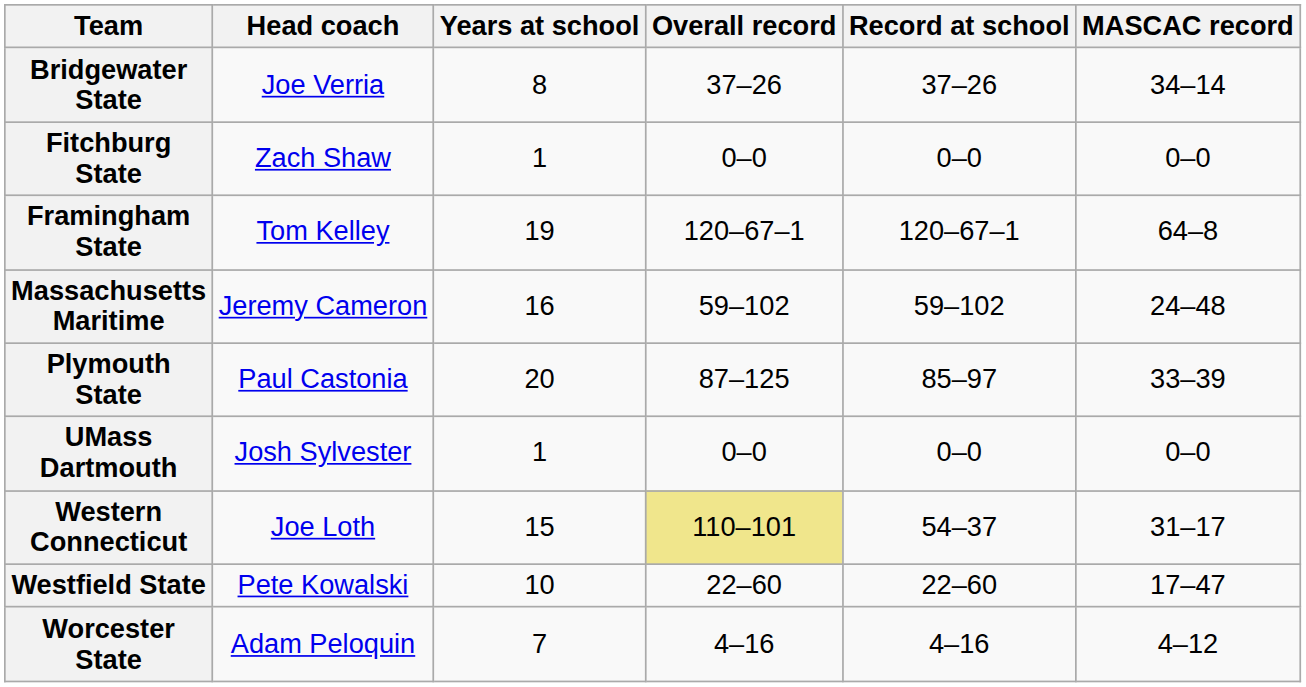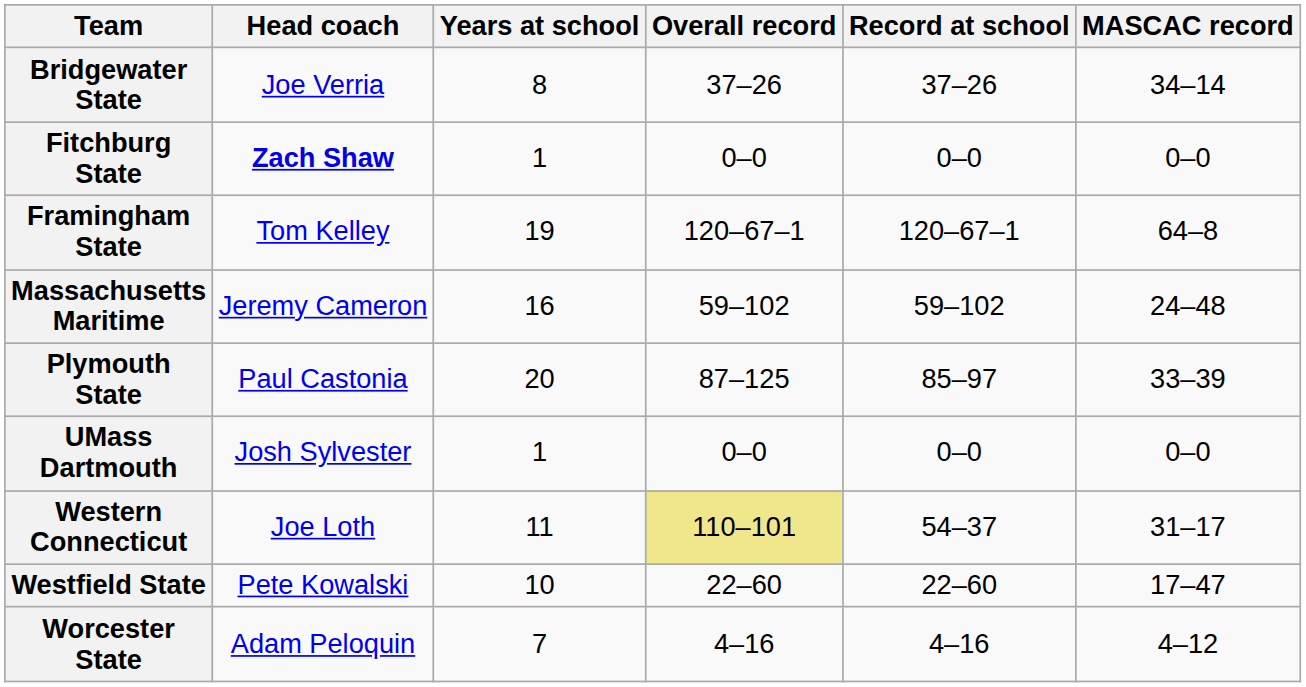Fitchburg State | Head coach: normal -> bold
Western Connecticut | Years at school: 15 -> 11
